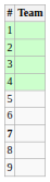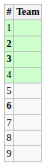2 | #: normal -> bold
3 | #: normal -> bold
6 | #: normal -> bold
7 | #: bold -> normal
